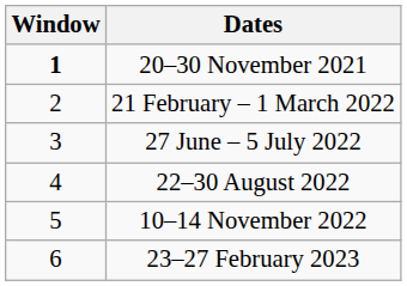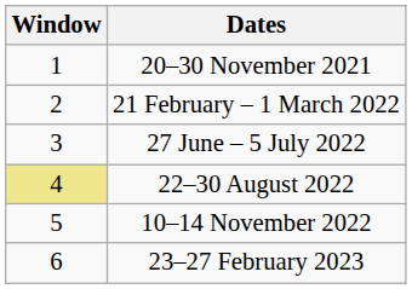20–30 November 2021 | Window: bold -> normal
22–30 August 2022 | Window: no background -> khaki background
